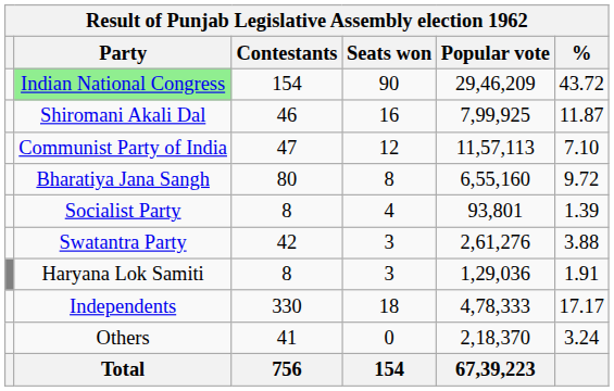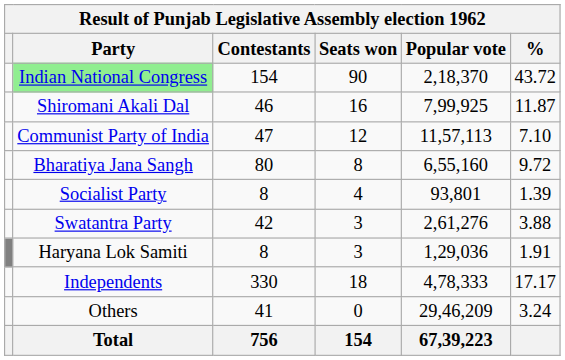Indian National Congress | Popular vote: 29,46,209 -> 2,18,370
Others | Popular vote: 2,18,370 -> 29,46,209
